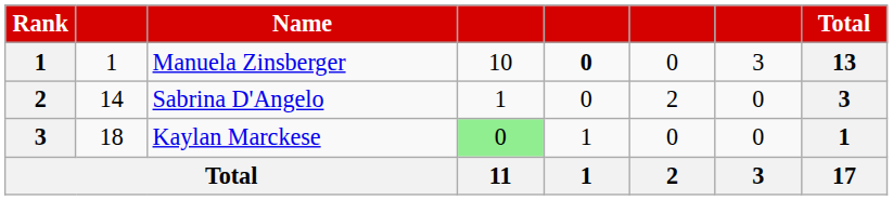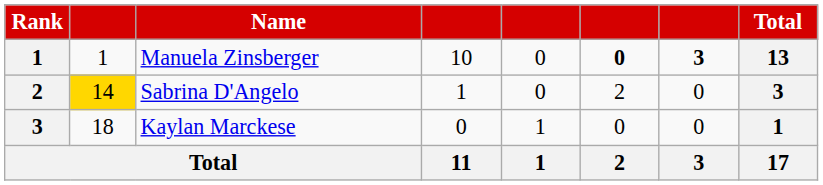Manuela Zinsberger | column 5: bold -> normal
Manuela Zinsberger | column 6: normal -> bold
Manuela Zinsberger | column 7: normal -> bold
Sabrina D'Angelo | column 2: no background -> gold background
Kaylan Marckese | column 4: lightgreen background -> no background
